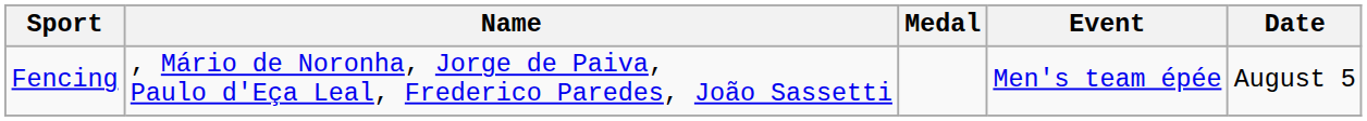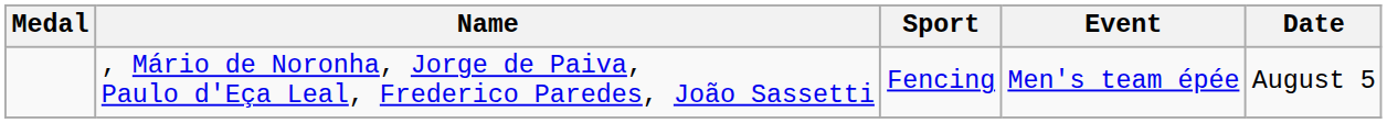columns swapped: Medal <-> Sport
